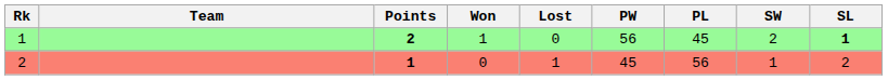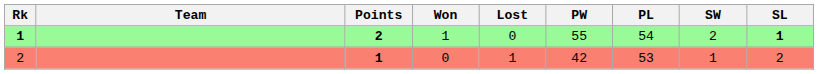row 2 | Rk: normal -> bold
row 2 | PW: 56 -> 55
row 2 | PL: 45 -> 54
row 3 | PW: 45 -> 42
row 3 | PL: 56 -> 53
